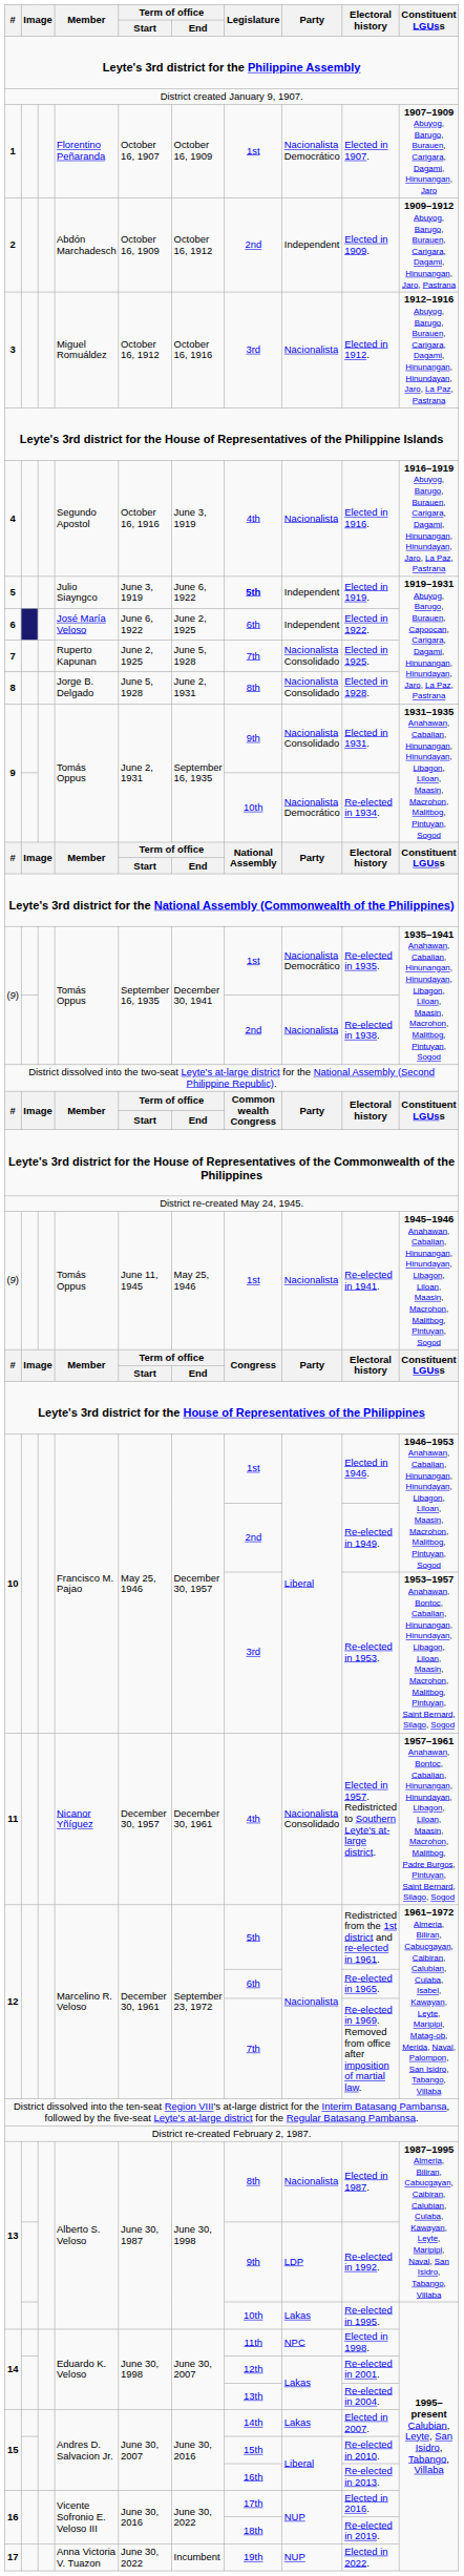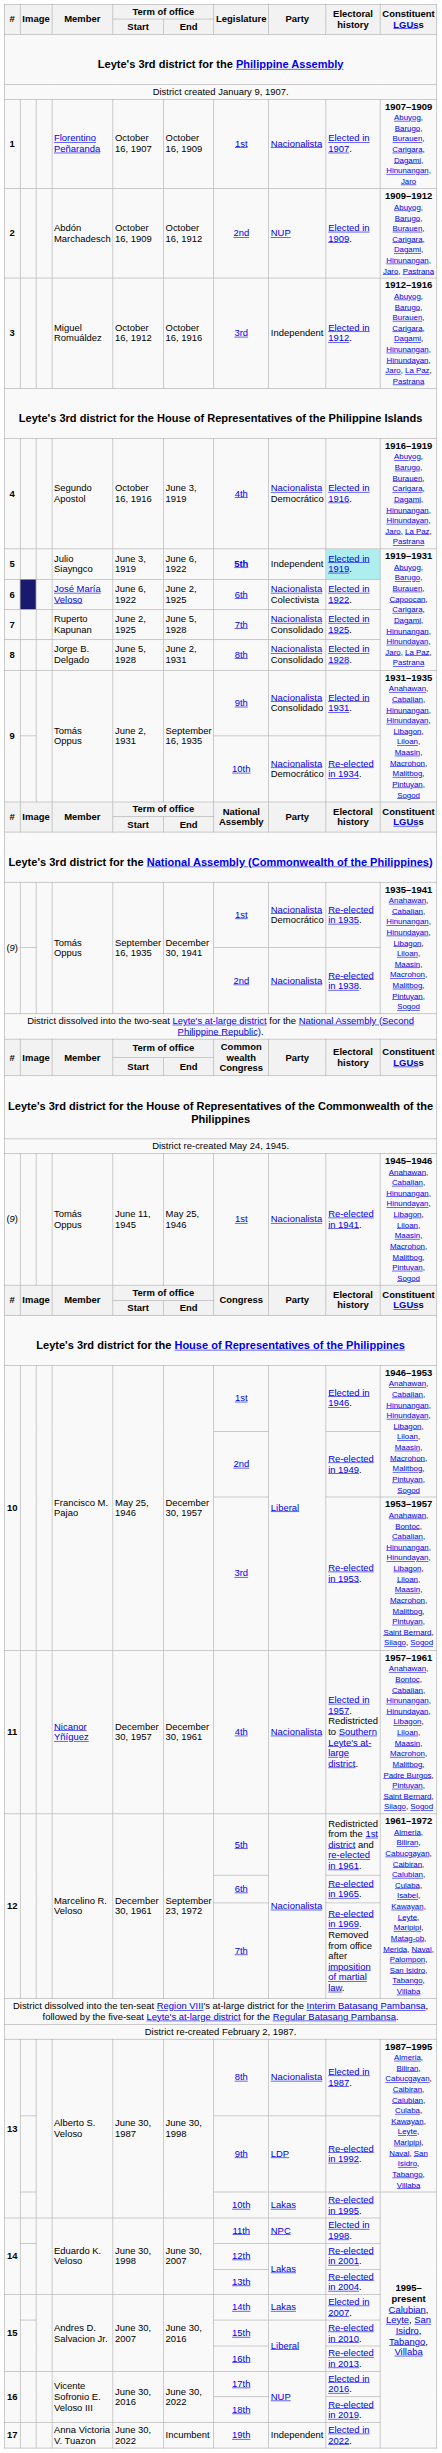1 | Party: Nacionalista Democrático -> Nacionalista
2 | Party: Independent -> NUP
3 | Party: Nacionalista -> Independent
4 | Party: Nacionalista -> Nacionalista Democrático
5 | Electoral history: no background -> paleturquoise background
6 | Party: Independent -> Nacionalista Colectivista
11 | Party: Nacionalista Consolidado -> Nacionalista
17 | Party: NUP -> Independent
